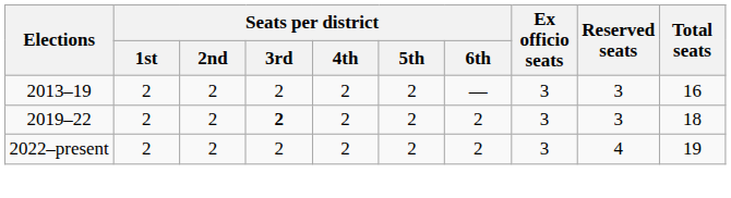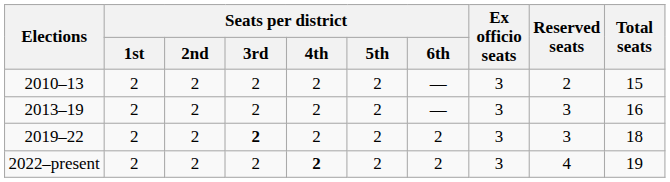+ row: 2010–13 | 2 | 2 | 2 | 2 | 2 | — | 3 | 2 | 15
2022–present | Seats per district / 4th: normal -> bold
